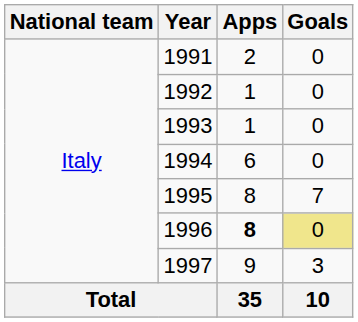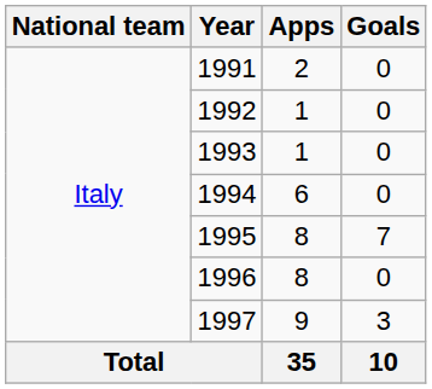1996 | Apps: bold -> normal
1996 | Goals: khaki background -> no background
